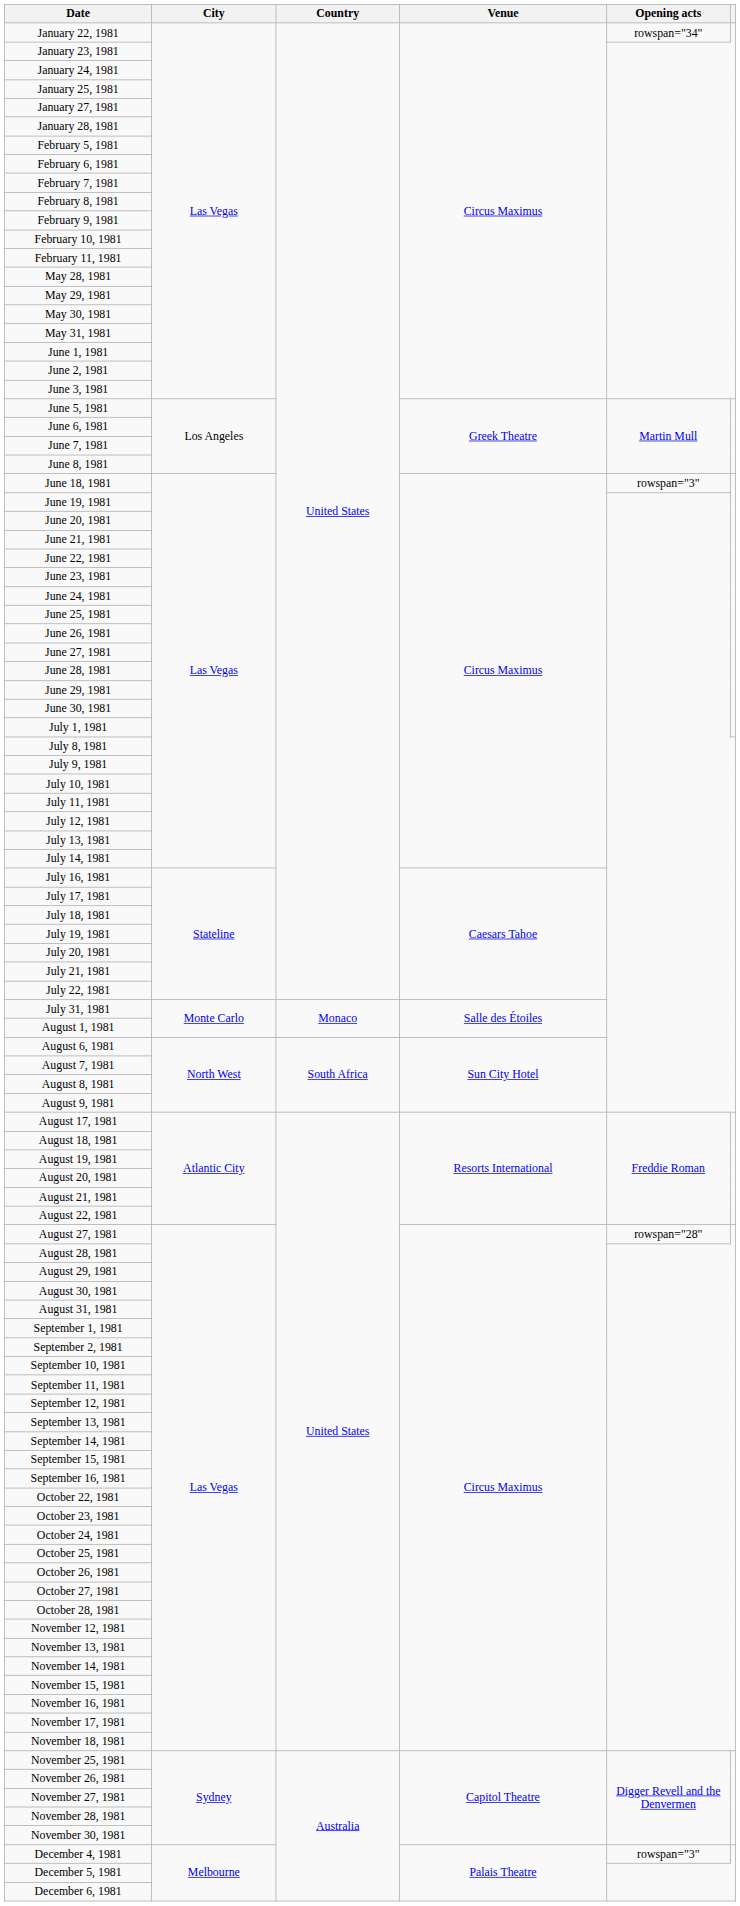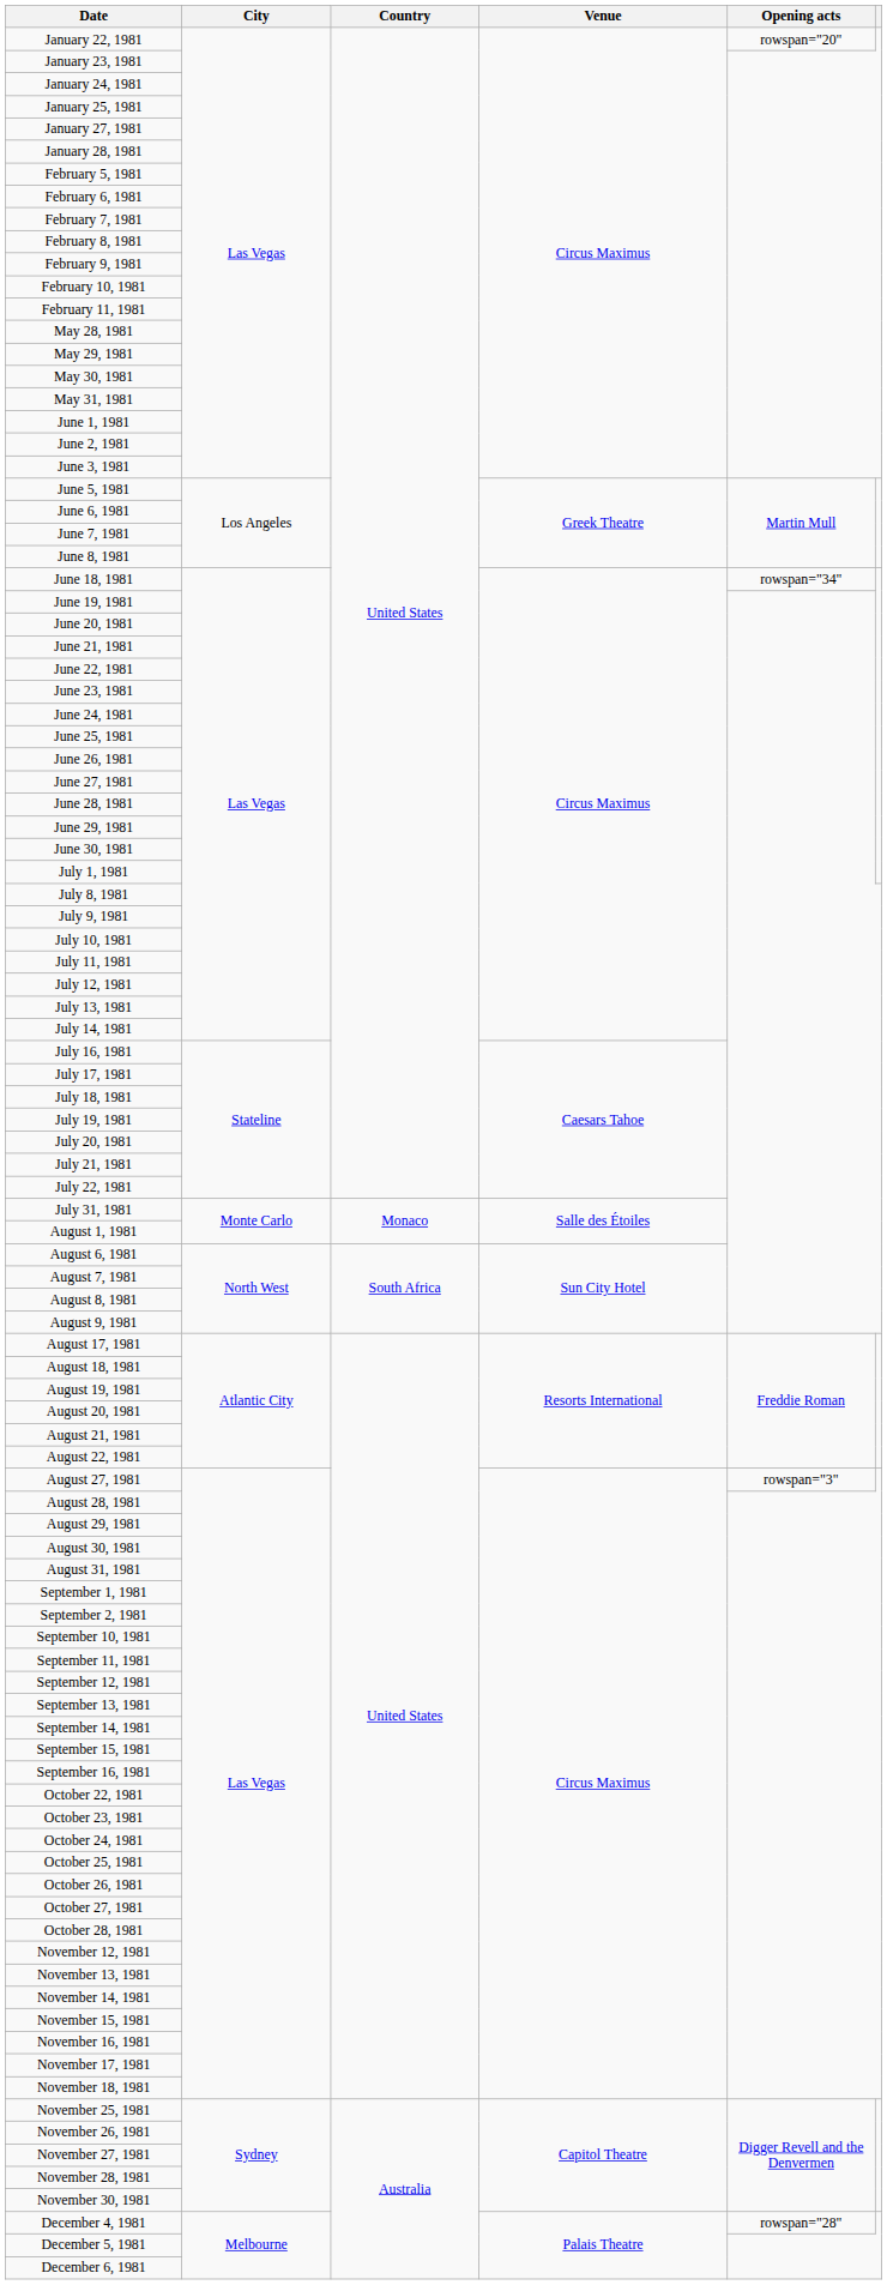January 22, 1981 | Opening acts: rowspan="34" -> rowspan="20"
June 18, 1981 | Opening acts: rowspan="3" -> rowspan="34"
August 27, 1981 | Opening acts: rowspan="28" -> rowspan="3"
December 4, 1981 | Opening acts: rowspan="3" -> rowspan="28"
